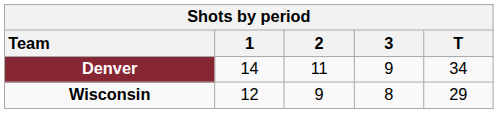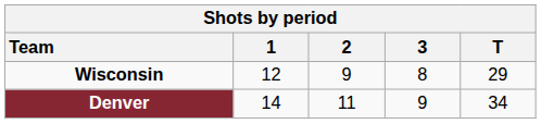rows swapped: Wisconsin <-> Denver
